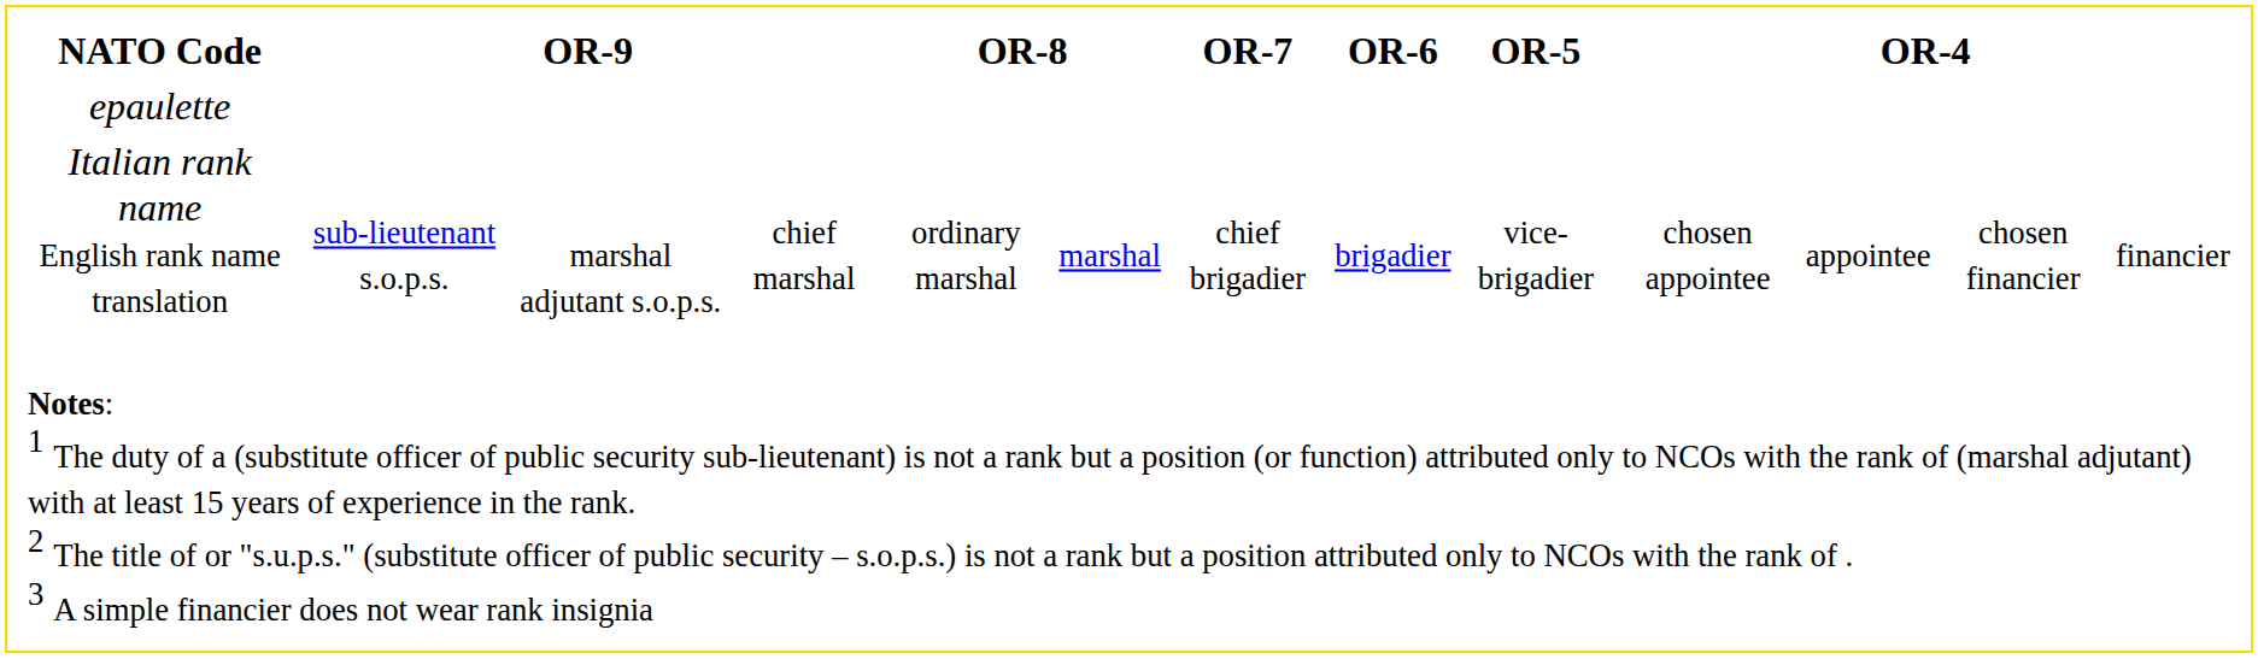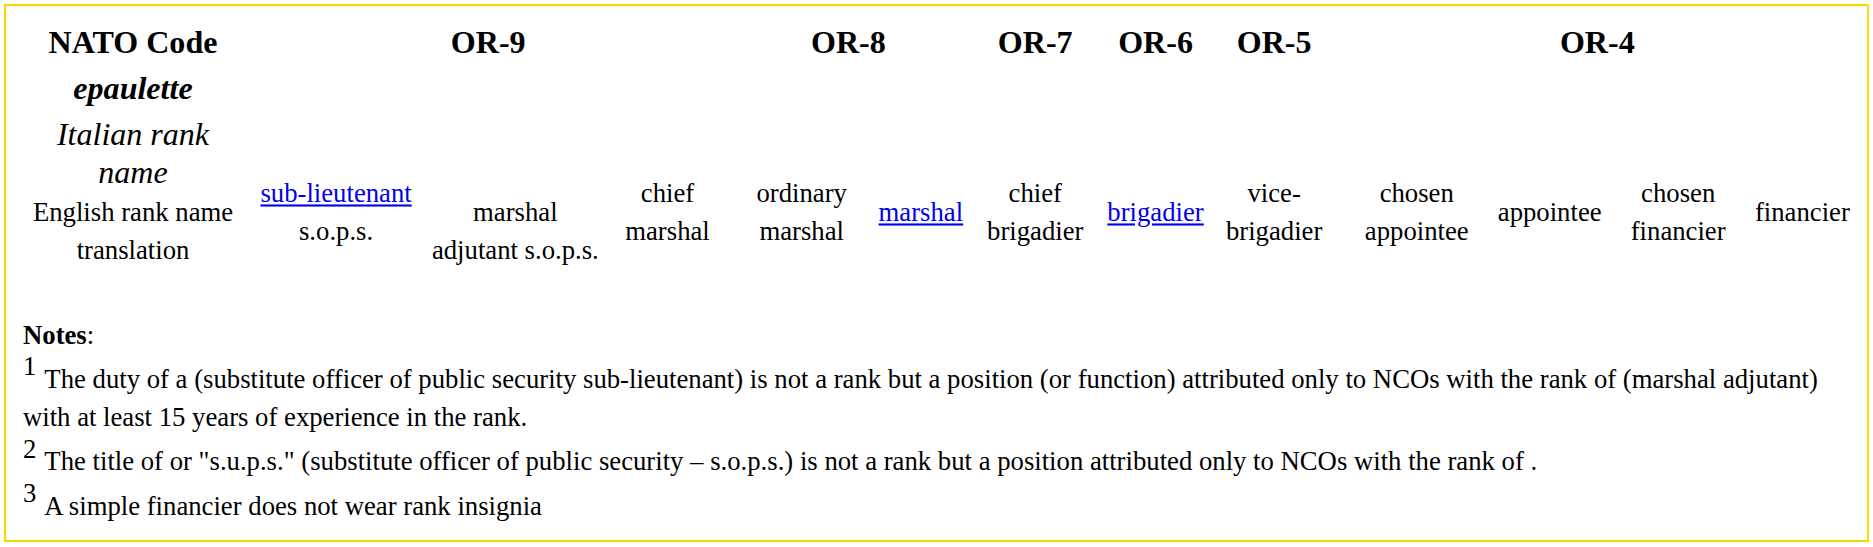epaulette | NATO Code: normal -> bold
